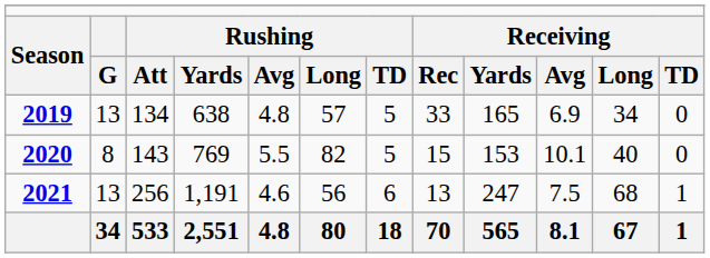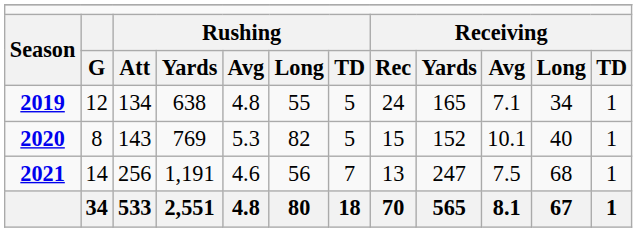2019 | column 2: 13 -> 12
2019 | column 6: 57 -> 55
2019 | column 8: 33 -> 24
2019 | column 10: 6.9 -> 7.1
2019 | column 12: 0 -> 1
2020 | column 5: 5.5 -> 5.3
2020 | column 9: 153 -> 152
2020 | column 12: 0 -> 1
2021 | column 2: 13 -> 14
2021 | column 7: 6 -> 7
